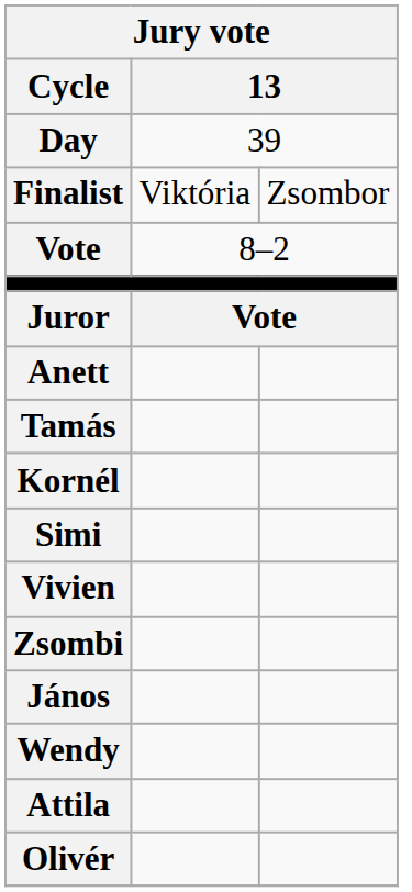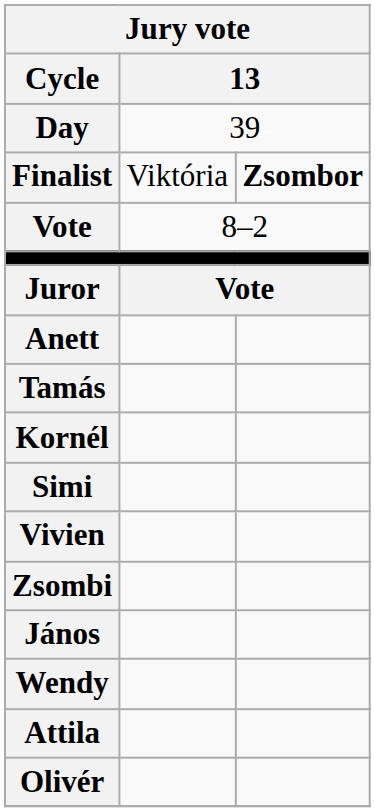Finalist | column 3: normal -> bold
